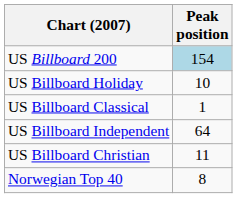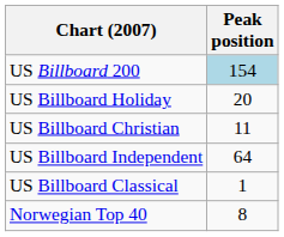US Billboard Holiday | Peak position: 10 -> 20
rows swapped: US Billboard Classical <-> US Billboard Christian
